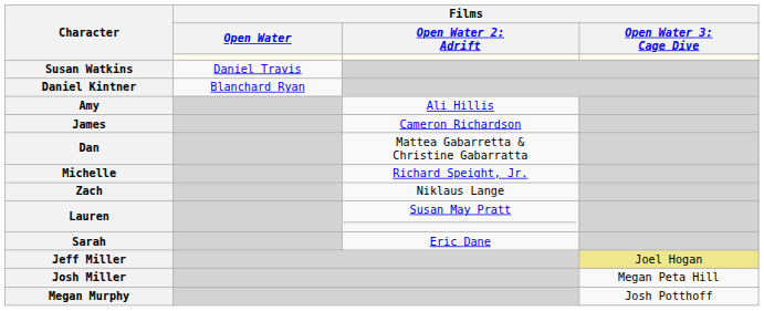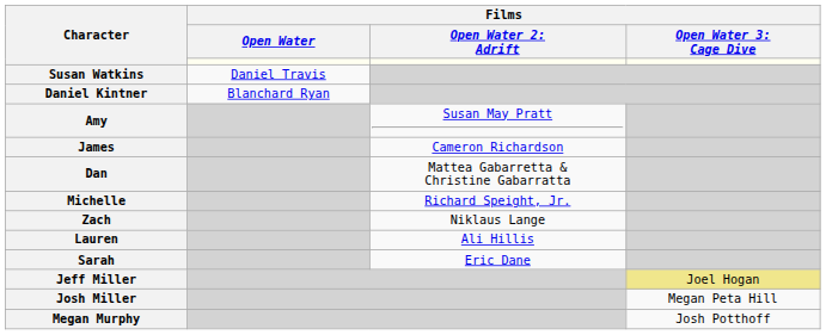Amy | column 3: Ali Hillis -> Susan May Pratt
Lauren | column 3: Susan May Pratt -> Ali Hillis
